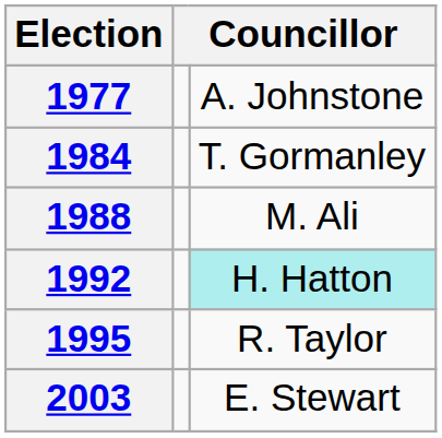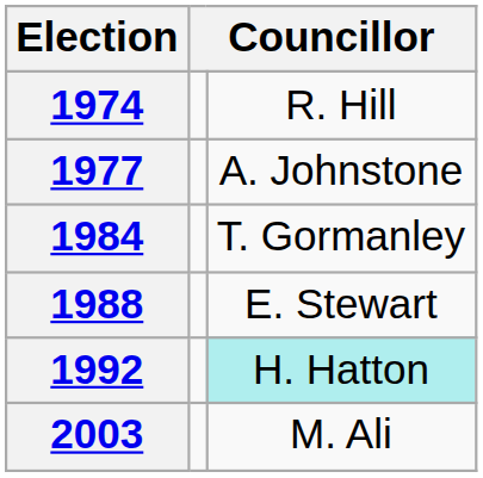+ row: 1974 | R. Hill
1988 | column 3: M. Ali -> E. Stewart
- row: 1995 | R. Taylor
2003 | column 3: E. Stewart -> M. Ali
